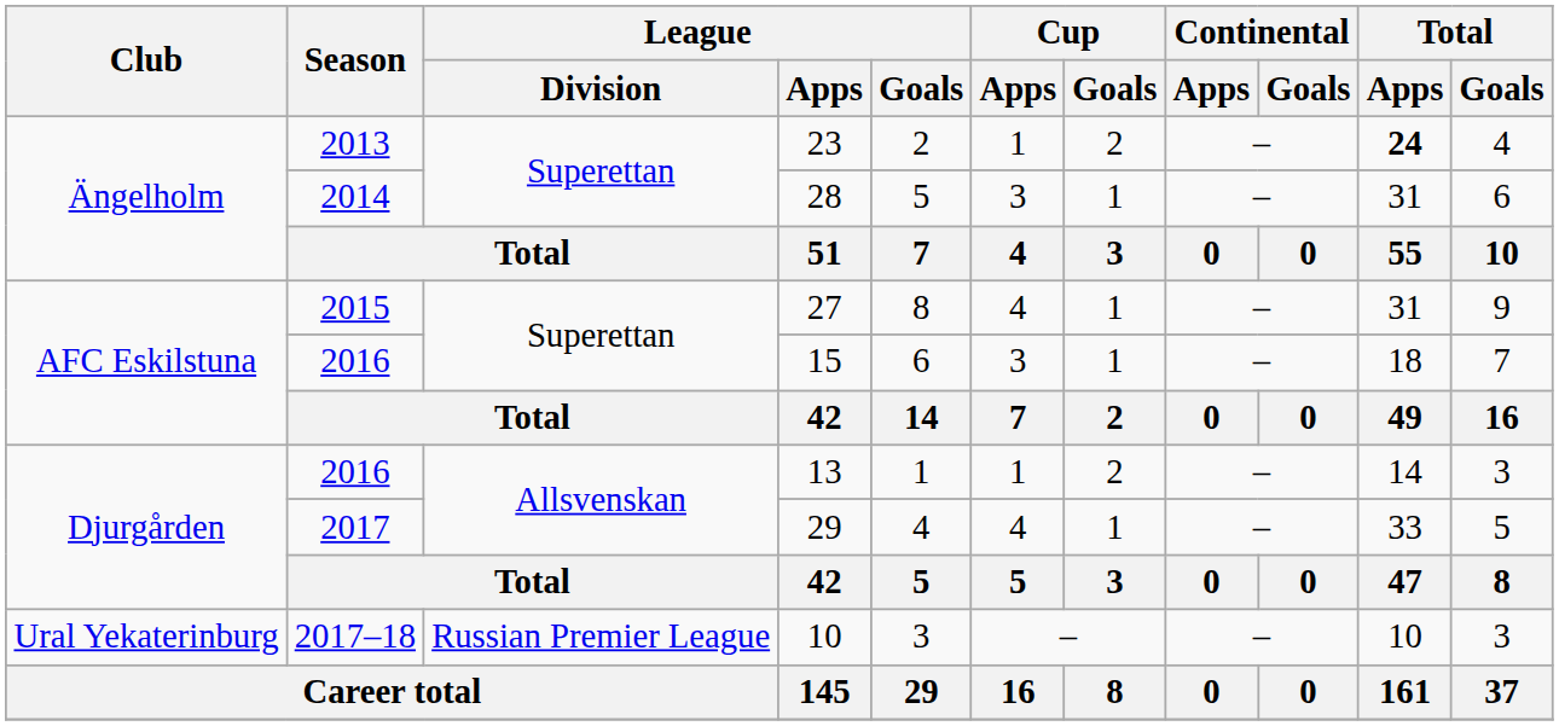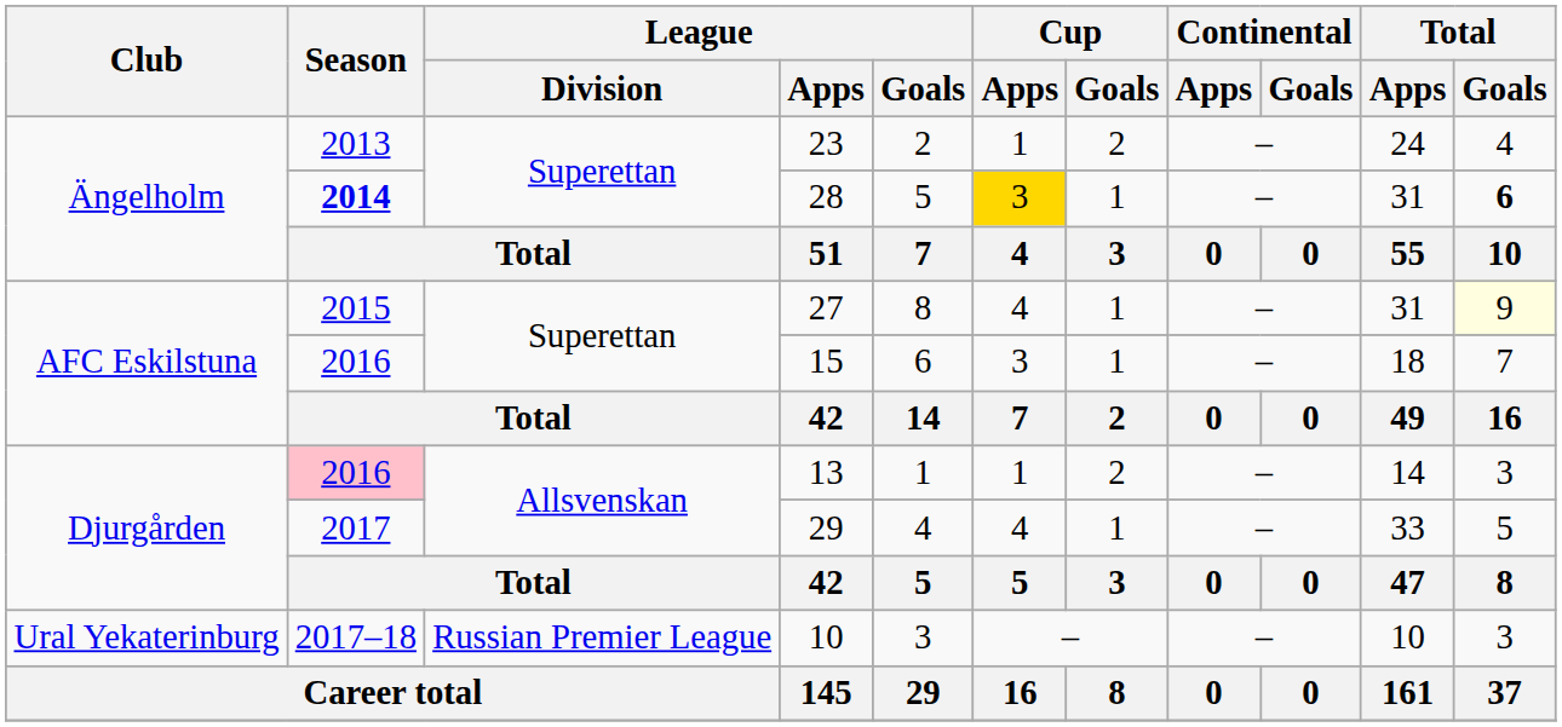23 | Total / Apps: bold -> normal
28 | Season: normal -> bold
28 | Cup / Apps: no background -> gold background
28 | Total / Goals: normal -> bold
27 | Total / Goals: no background -> lightyellow background
13 | Season: no background -> pink background
